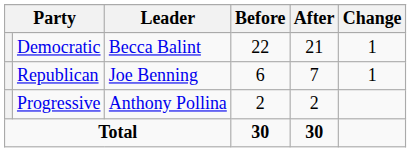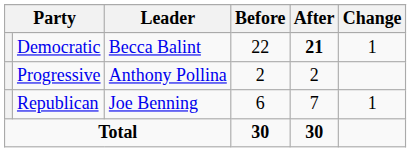Democratic | After: normal -> bold
rows swapped: Republican <-> Progressive
